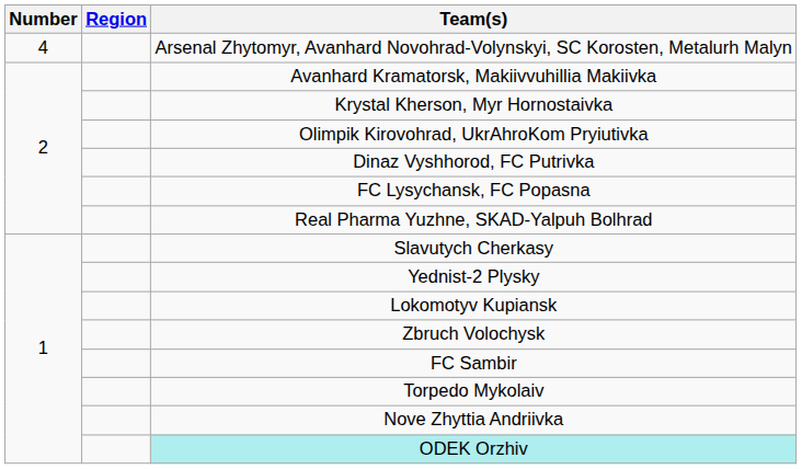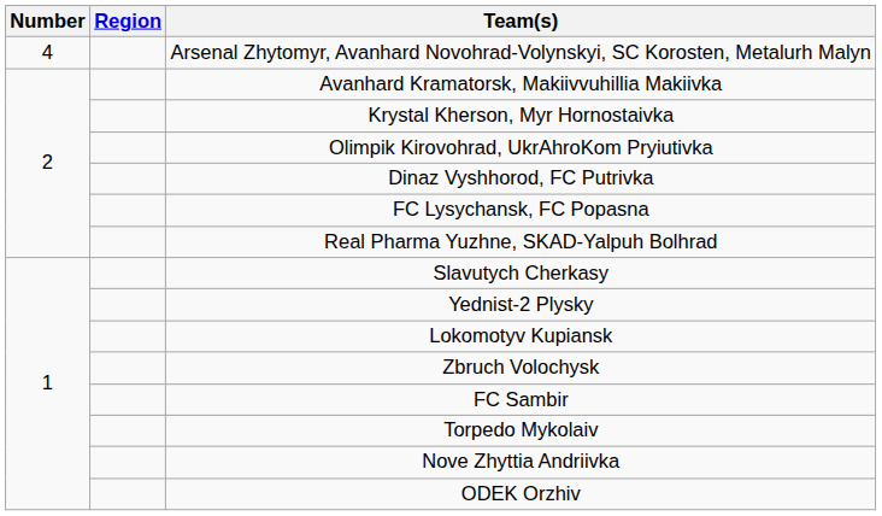ODEK Orzhiv | Team(s): paleturquoise background -> no background
